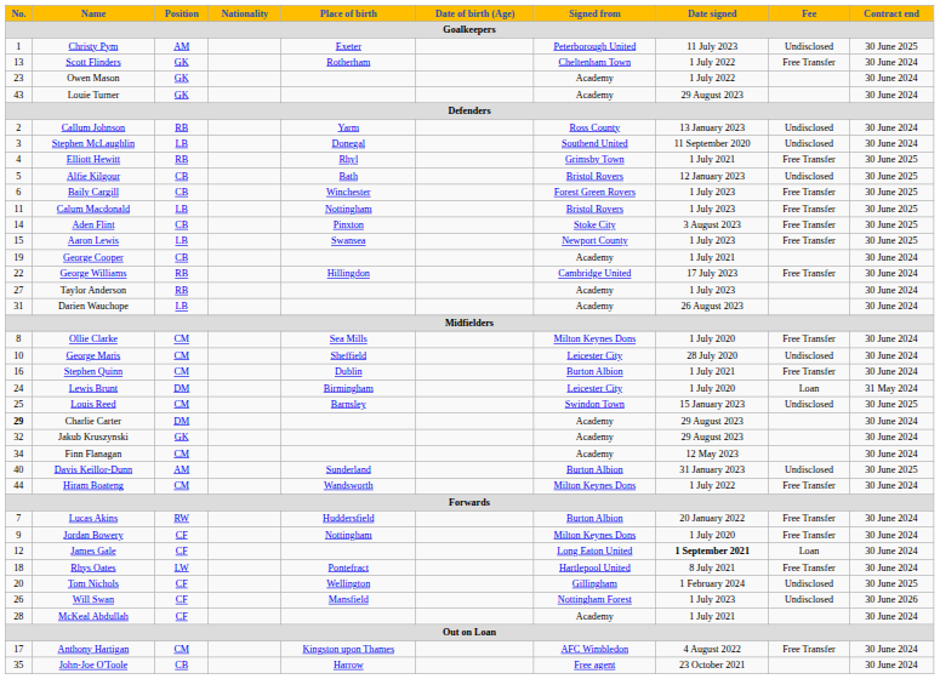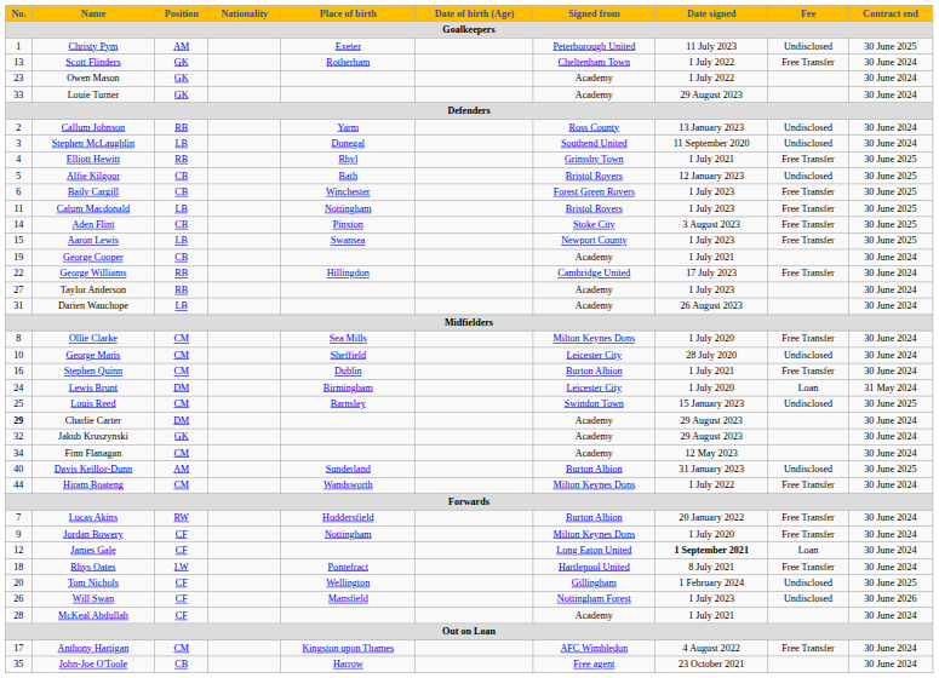Louie Turner | No.: 43 -> 33
